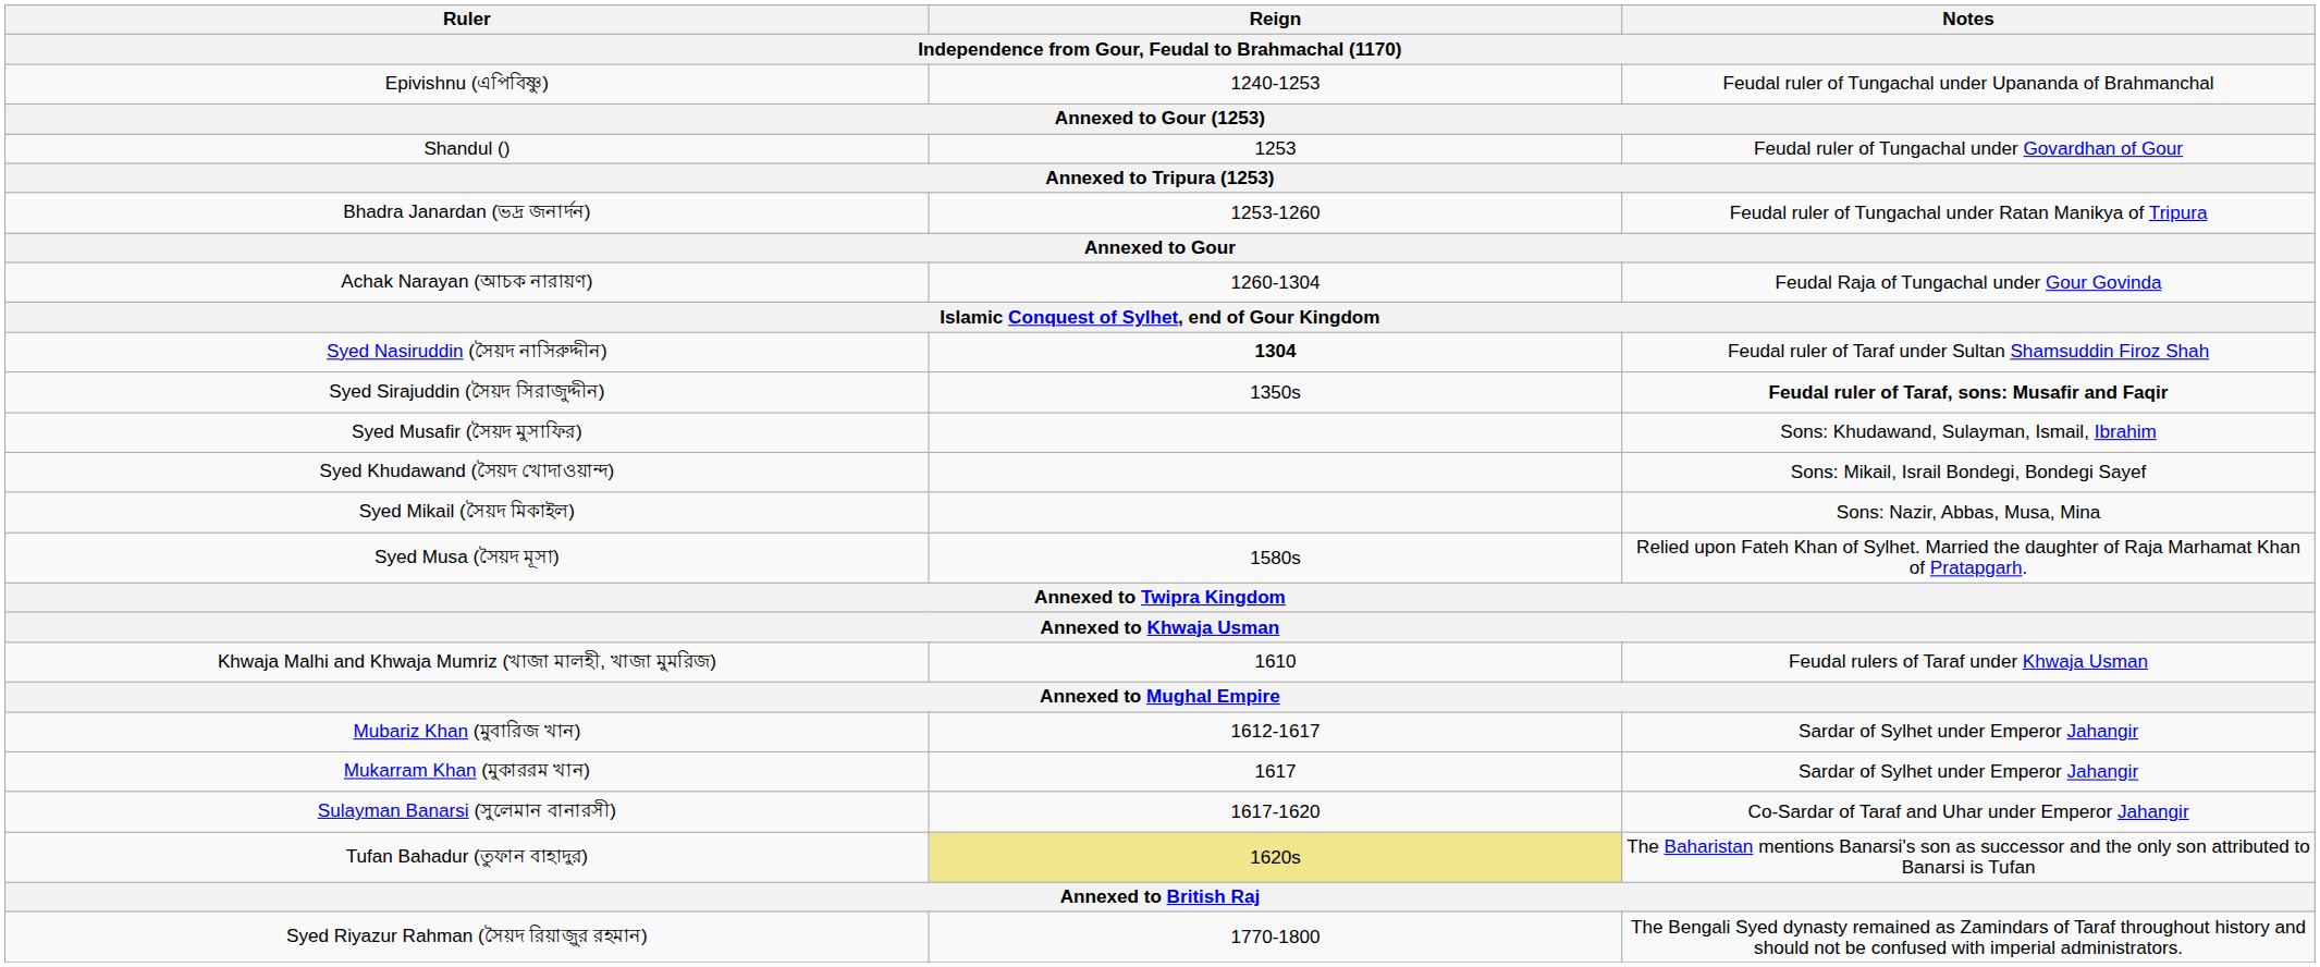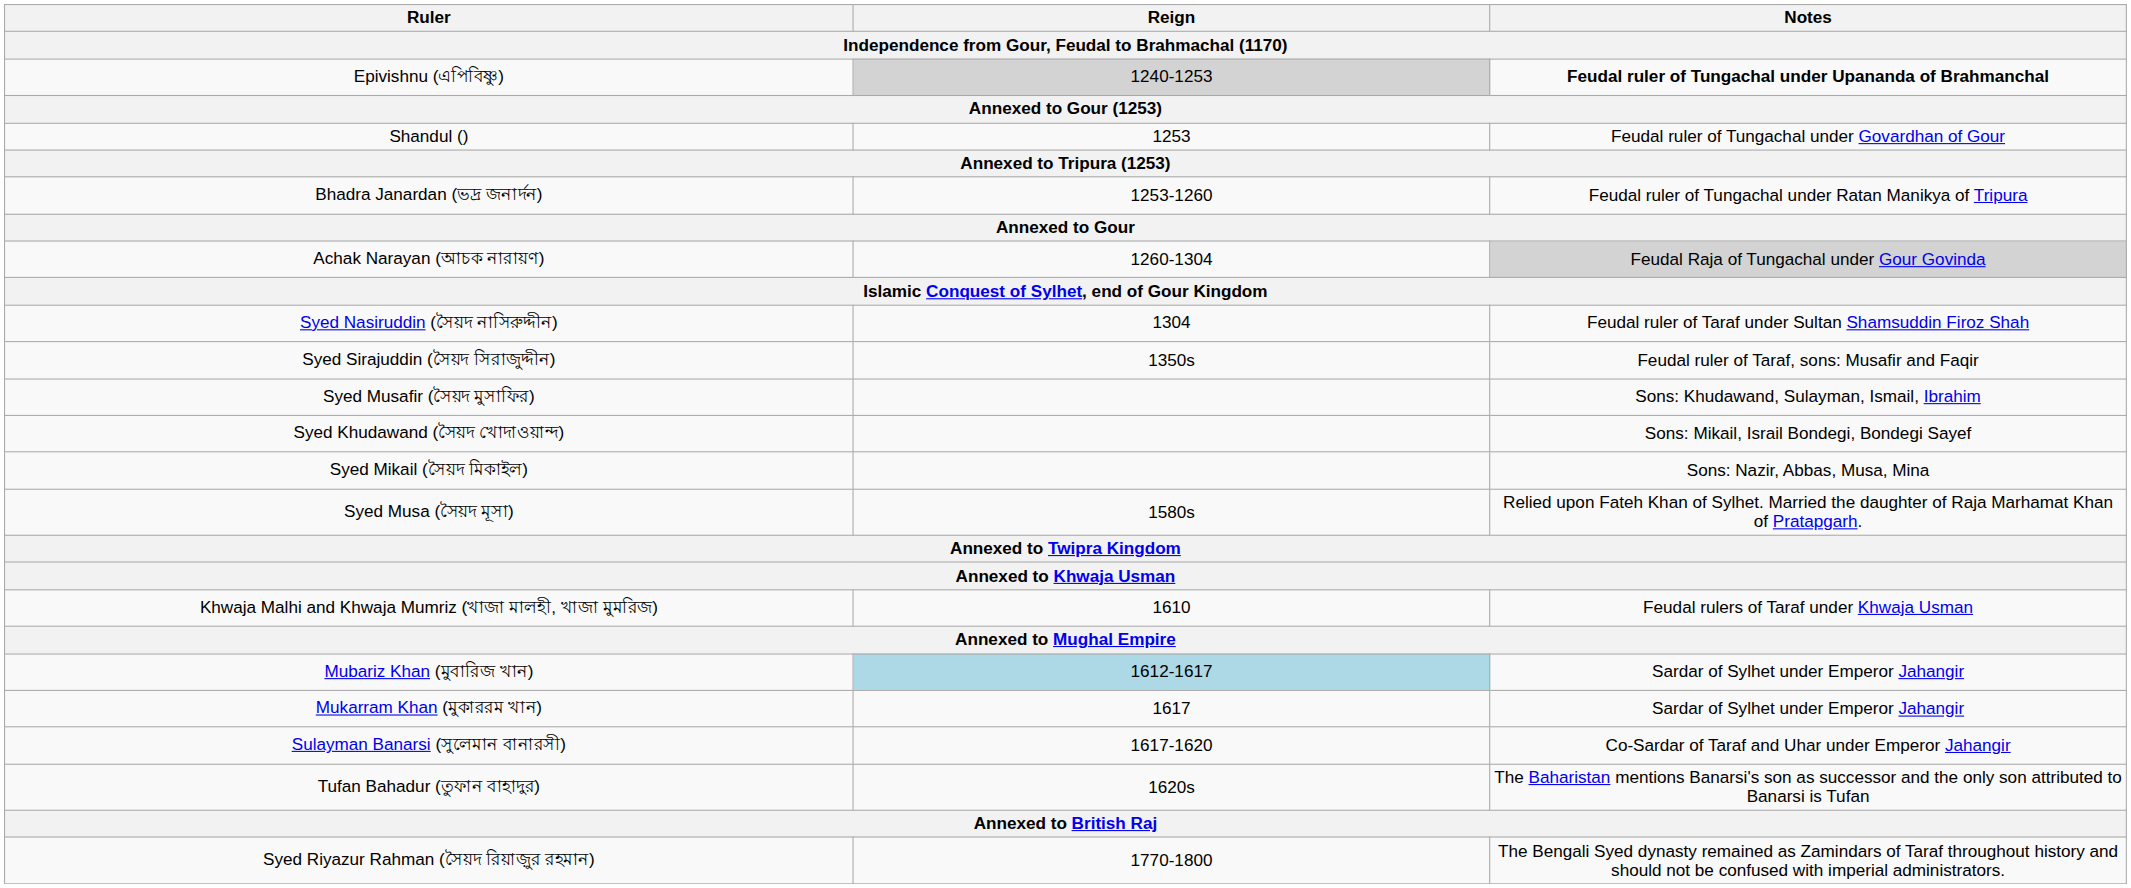Epivishnu (এপিবিষ্ণু) | Reign / Independence from Gour, Feudal to Brahmachal (1170): no background -> lightgrey background
Epivishnu (এপিবিষ্ণু) | Notes / Independence from Gour, Feudal to Brahmachal (1170): normal -> bold
Achak Narayan (আচক নারায়ণ) | Notes / Independence from Gour, Feudal to Brahmachal (1170): no background -> lightgrey background
Syed Nasiruddin (সৈয়দ নাসিরুদ্দীন) | Reign / Independence from Gour, Feudal to Brahmachal (1170): bold -> normal
Syed Sirajuddin (সৈয়দ সিরাজুদ্দীন) | Notes / Independence from Gour, Feudal to Brahmachal (1170): bold -> normal
Mubariz Khan (মুবারিজ খান) | Reign / Independence from Gour, Feudal to Brahmachal (1170): no background -> lightblue background
Tufan Bahadur (তুফান বাহাদুর) | Reign / Independence from Gour, Feudal to Brahmachal (1170): khaki background -> no background
